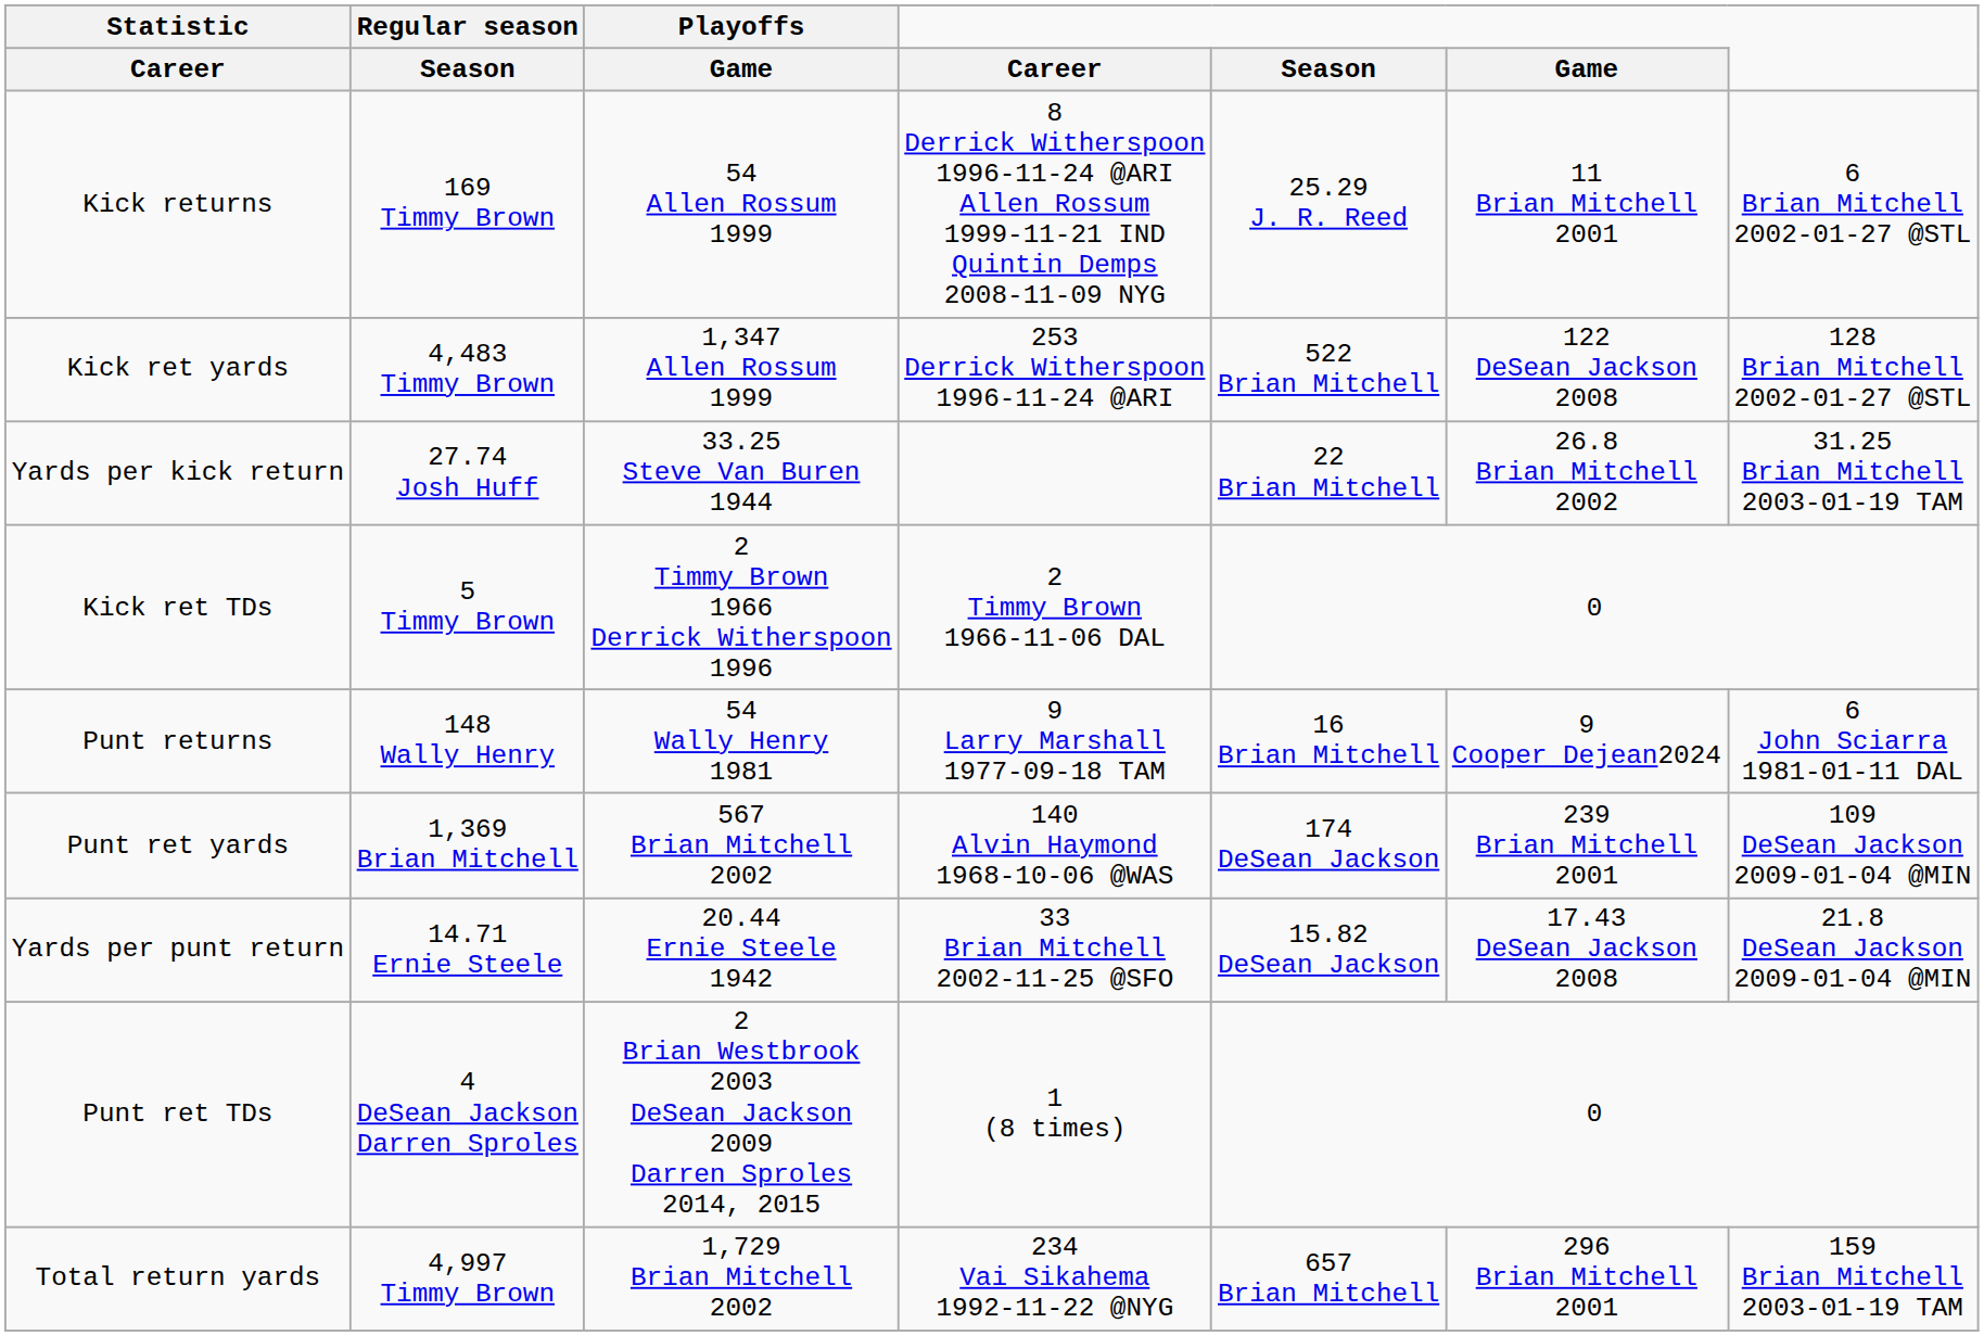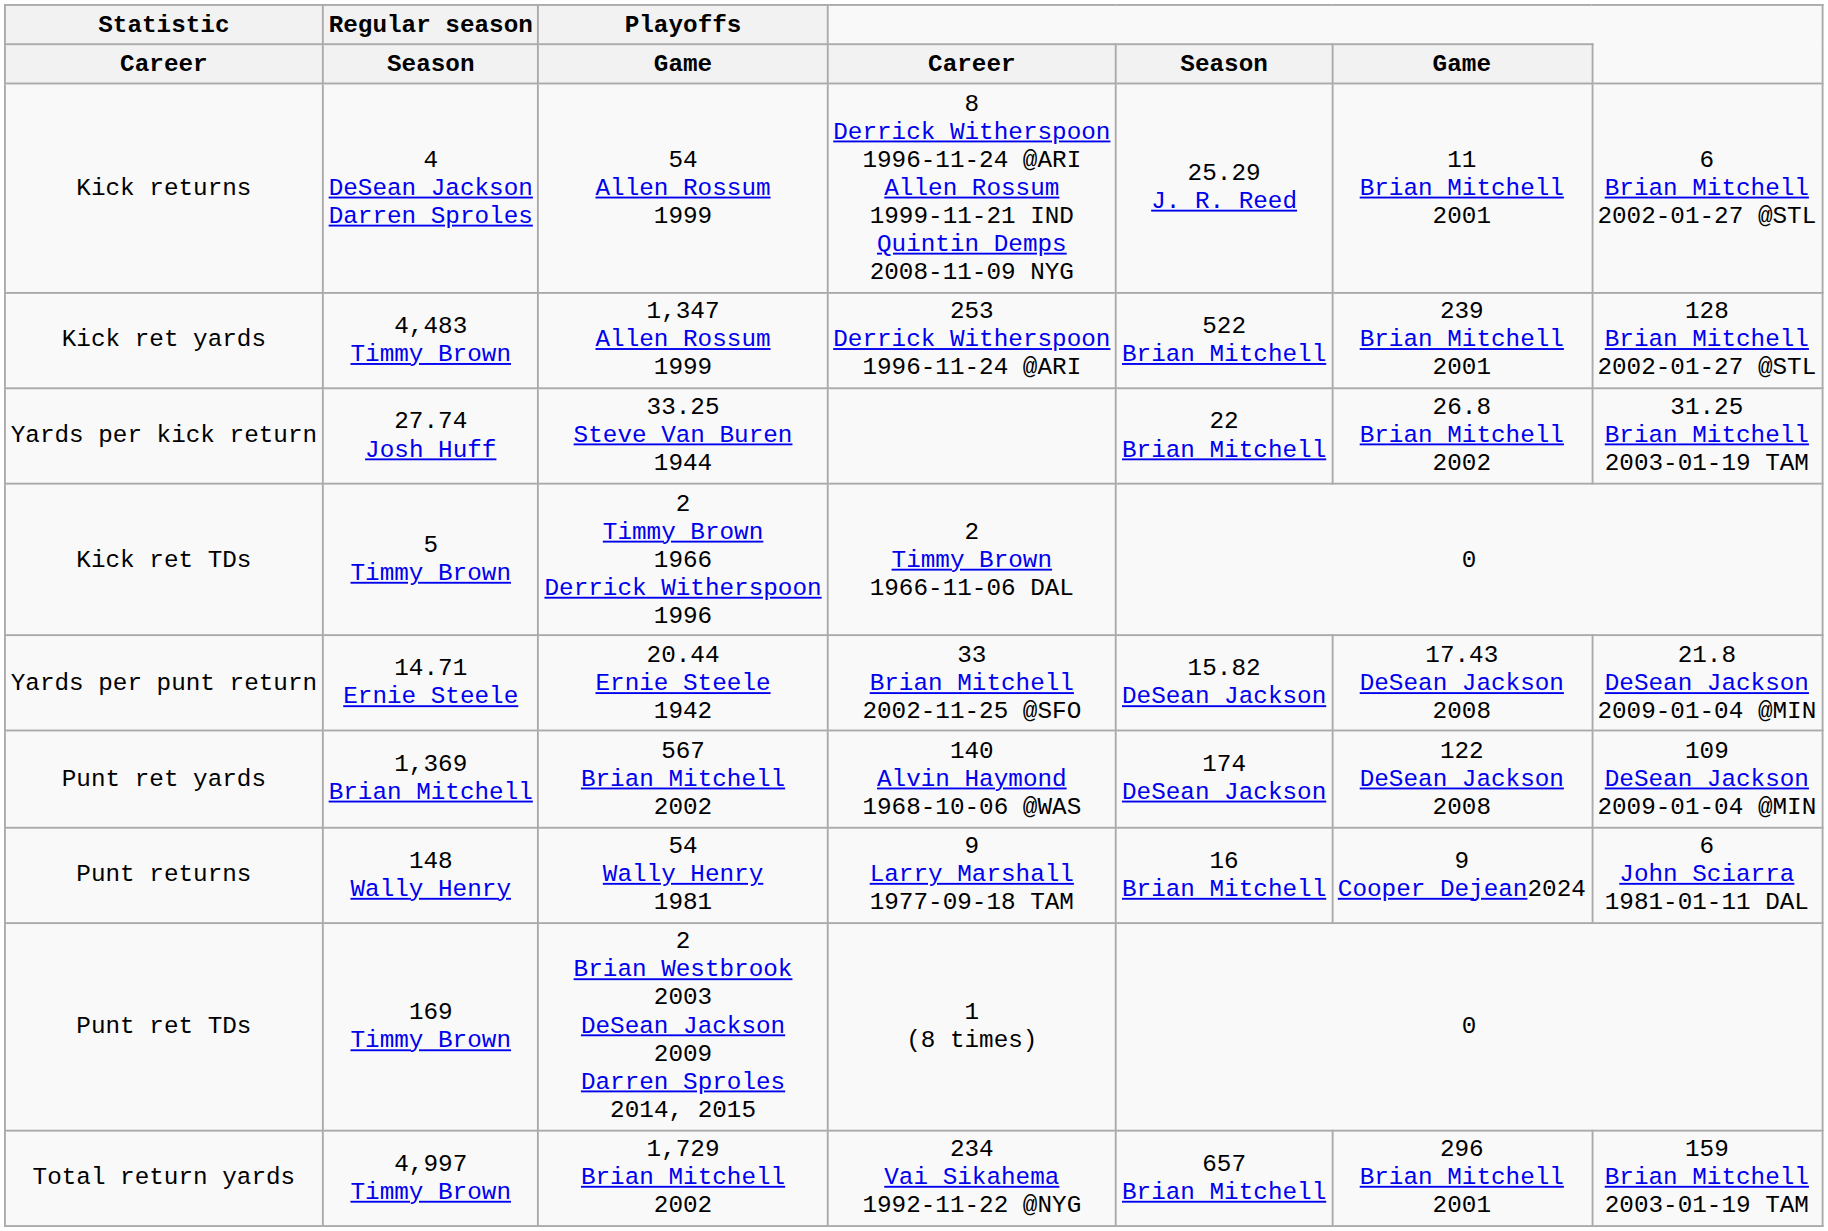Kick returns | Regular season / Season: 169 Timmy Brown -> 4 DeSean Jackson Darren Sproles
Kick ret yards | Game: 122 DeSean Jackson 2008 -> 239 Brian Mitchell 2001
rows swapped: Punt returns <-> Yards per punt return
Punt ret yards | Game: 239 Brian Mitchell 2001 -> 122 DeSean Jackson 2008
Punt ret TDs | Regular season / Season: 4 DeSean Jackson Darren Sproles -> 169 Timmy Brown
